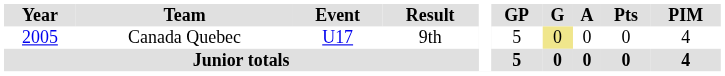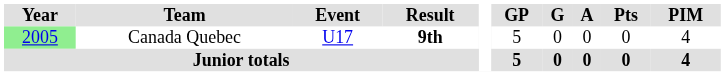Canada Quebec | Year: no background -> lightgreen background
Canada Quebec | Result: normal -> bold
Canada Quebec | G: khaki background -> no background
